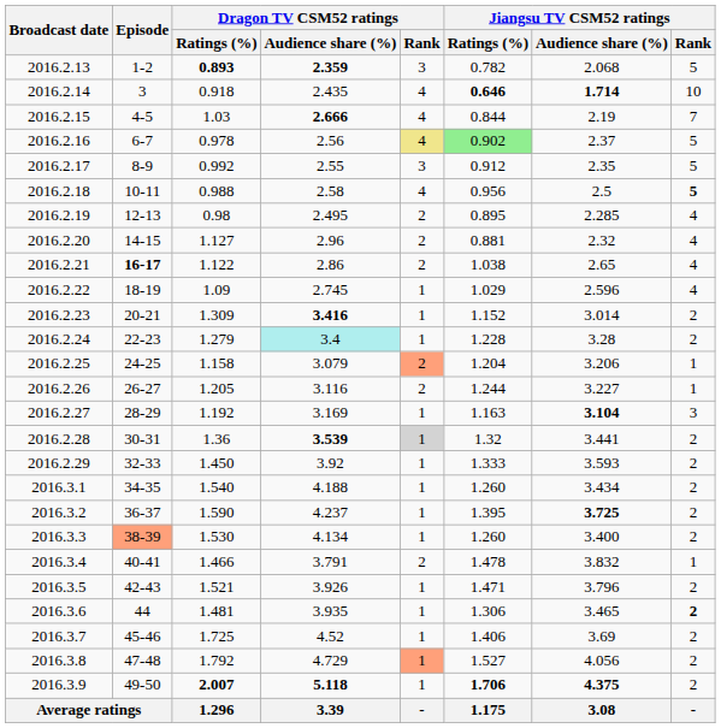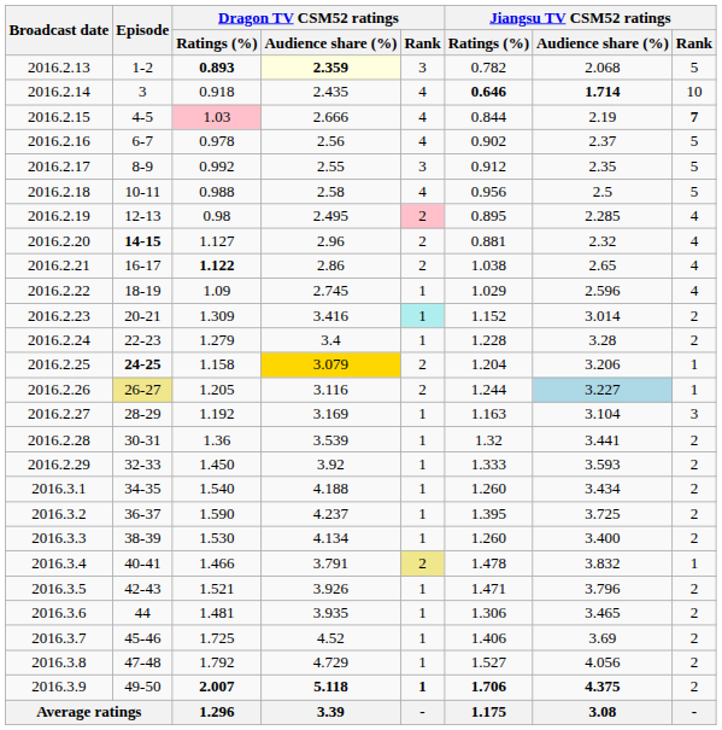2016.2.13 | Dragon TV CSM52 ratings / Audience share (%): no background -> lightyellow background
2016.2.15 | Dragon TV CSM52 ratings / Ratings (%): no background -> pink background
2016.2.15 | Dragon TV CSM52 ratings / Audience share (%): bold -> normal
2016.2.15 | Jiangsu TV CSM52 ratings / Rank: normal -> bold
2016.2.16 | Dragon TV CSM52 ratings / Rank: khaki background -> no background
2016.2.16 | Jiangsu TV CSM52 ratings / Ratings (%): lightgreen background -> no background
2016.2.18 | Jiangsu TV CSM52 ratings / Rank: bold -> normal
2016.2.19 | Dragon TV CSM52 ratings / Rank: no background -> pink background
2016.2.20 | Episode: normal -> bold
2016.2.21 | Episode: bold -> normal
2016.2.21 | Dragon TV CSM52 ratings / Ratings (%): normal -> bold
2016.2.23 | Dragon TV CSM52 ratings / Audience share (%): bold -> normal
2016.2.23 | Dragon TV CSM52 ratings / Rank: no background -> paleturquoise background
2016.2.24 | Dragon TV CSM52 ratings / Audience share (%): paleturquoise background -> no background
2016.2.25 | Episode: normal -> bold
2016.2.25 | Dragon TV CSM52 ratings / Audience share (%): no background -> gold background
2016.2.25 | Dragon TV CSM52 ratings / Rank: lightsalmon background -> no background
2016.2.26 | Episode: no background -> khaki background
2016.2.26 | Jiangsu TV CSM52 ratings / Audience share (%): no background -> lightblue background
2016.2.27 | Jiangsu TV CSM52 ratings / Audience share (%): bold -> normal
2016.2.28 | Dragon TV CSM52 ratings / Audience share (%): bold -> normal
2016.2.28 | Dragon TV CSM52 ratings / Rank: lightgrey background -> no background
2016.3.2 | Jiangsu TV CSM52 ratings / Audience share (%): bold -> normal
2016.3.3 | Episode: lightsalmon background -> no background
2016.3.4 | Dragon TV CSM52 ratings / Rank: no background -> khaki background
2016.3.6 | Jiangsu TV CSM52 ratings / Rank: bold -> normal
2016.3.8 | Dragon TV CSM52 ratings / Rank: lightsalmon background -> no background
2016.3.9 | Dragon TV CSM52 ratings / Rank: normal -> bold
